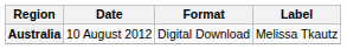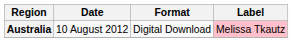Australia | Label: no background -> pink background
